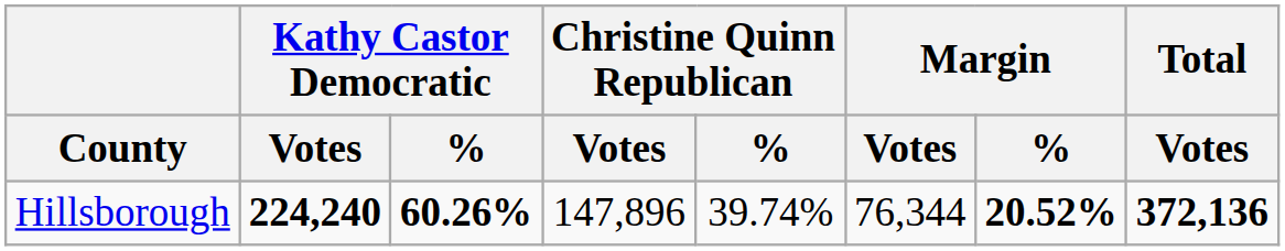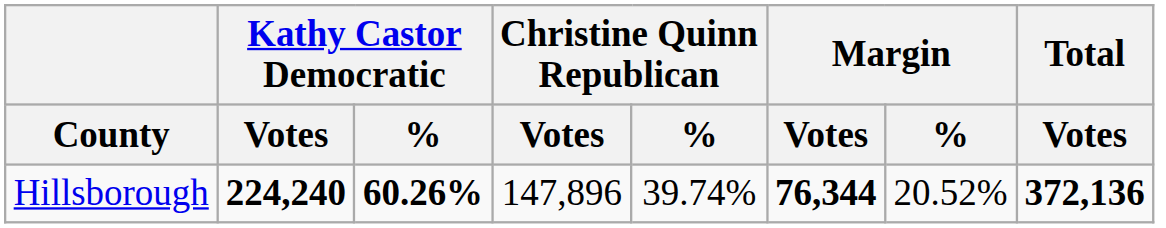Hillsborough | Margin / Votes: normal -> bold
Hillsborough | Margin / %: bold -> normal
